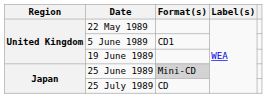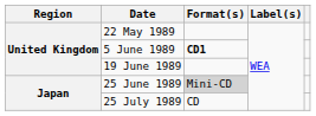5 June 1989 | Format(s): normal -> bold
